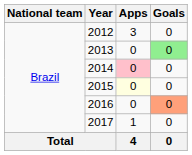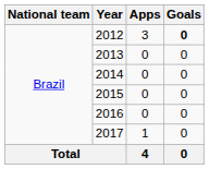2012 | Goals: normal -> bold
2013 | Goals: lightgreen background -> no background
2014 | Apps: pink background -> no background
2015 | Apps: lightyellow background -> no background
2016 | Goals: lightsalmon background -> no background
